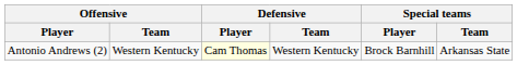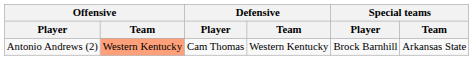Antonio Andrews (2) | Offensive / Team: no background -> lightsalmon background
Antonio Andrews (2) | Defensive / Player: lightyellow background -> no background
